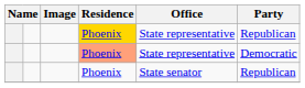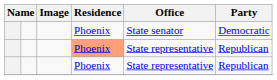row 2 | Residence: gold background -> no background
row 2 | Office: State representative -> State senator
row 2 | Party: Republican -> Democratic
row 3 | Party: Democratic -> Republican
row 4 | Office: State senator -> State representative
